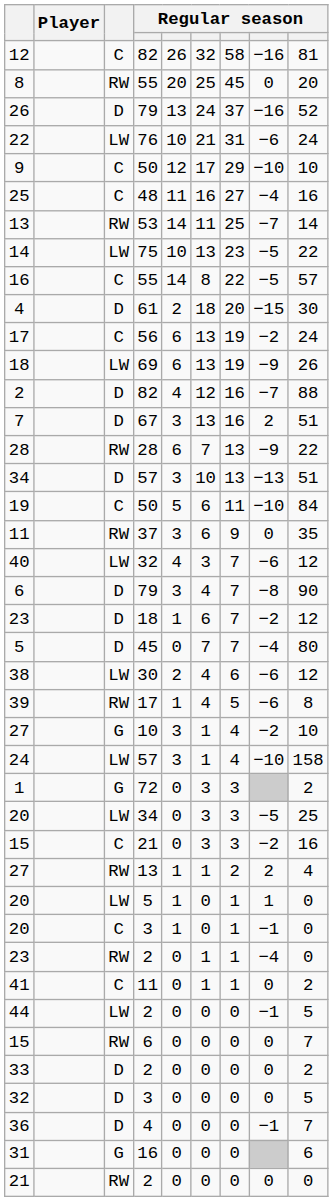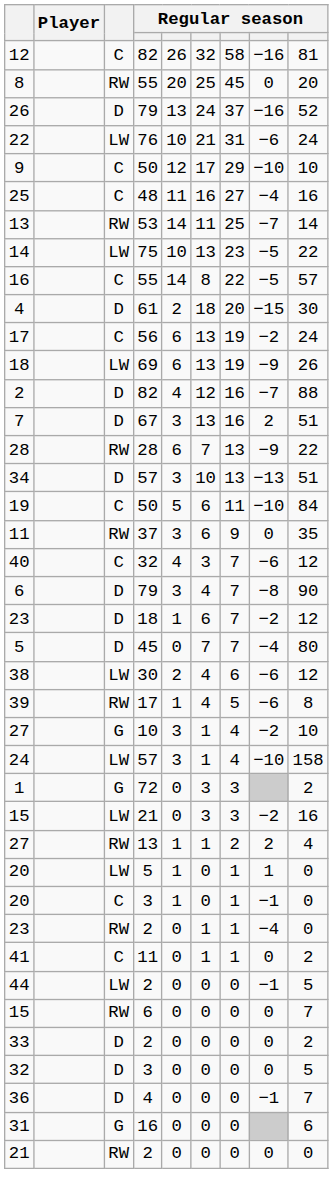40 | column 3: LW -> C
- row: 20 | LW | 34 | 0 | 3 | 3 | −5 | 25
15 / 21 | column 3: C -> LW
